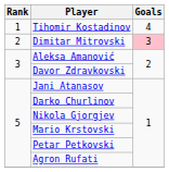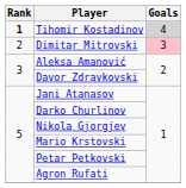Tihomir Kostadinov | Rank: normal -> bold
Tihomir Kostadinov | Goals: no background -> lightgrey background
